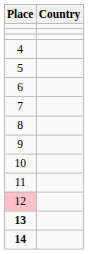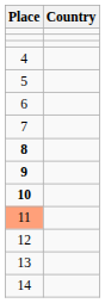row 9 | Place: normal -> bold
row 10 | Place: normal -> bold
row 11 | Place: normal -> bold
row 12 | Place: no background -> lightsalmon background
row 13 | Place: pink background -> no background
row 14 | Place: bold -> normal
row 15 | Place: bold -> normal
